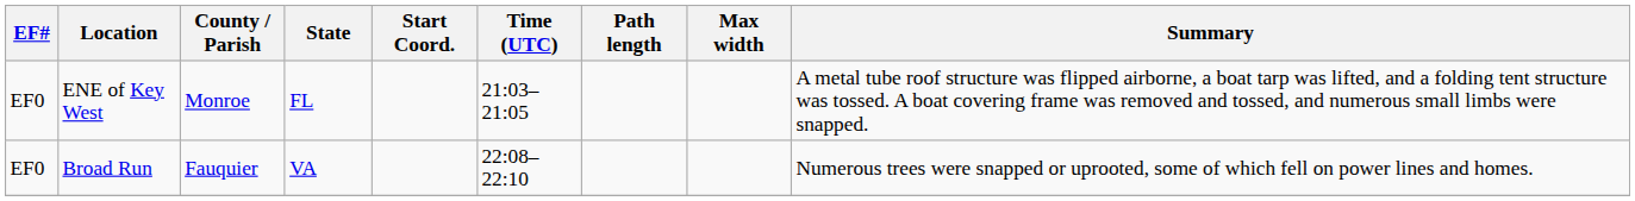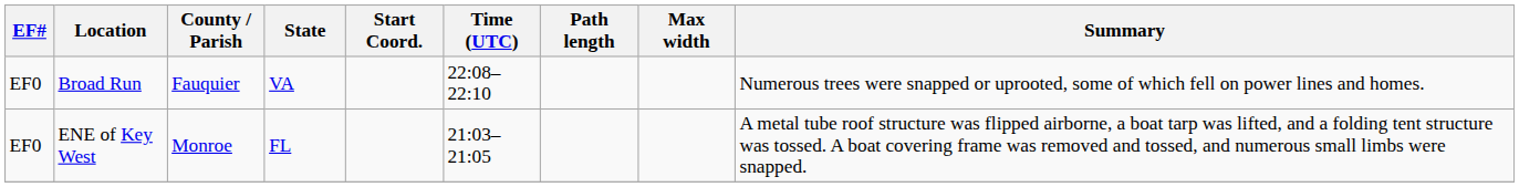rows swapped: ENE of Key West <-> Broad Run
